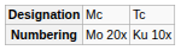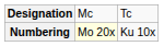Numbering | column 2: no background -> lightyellow background
